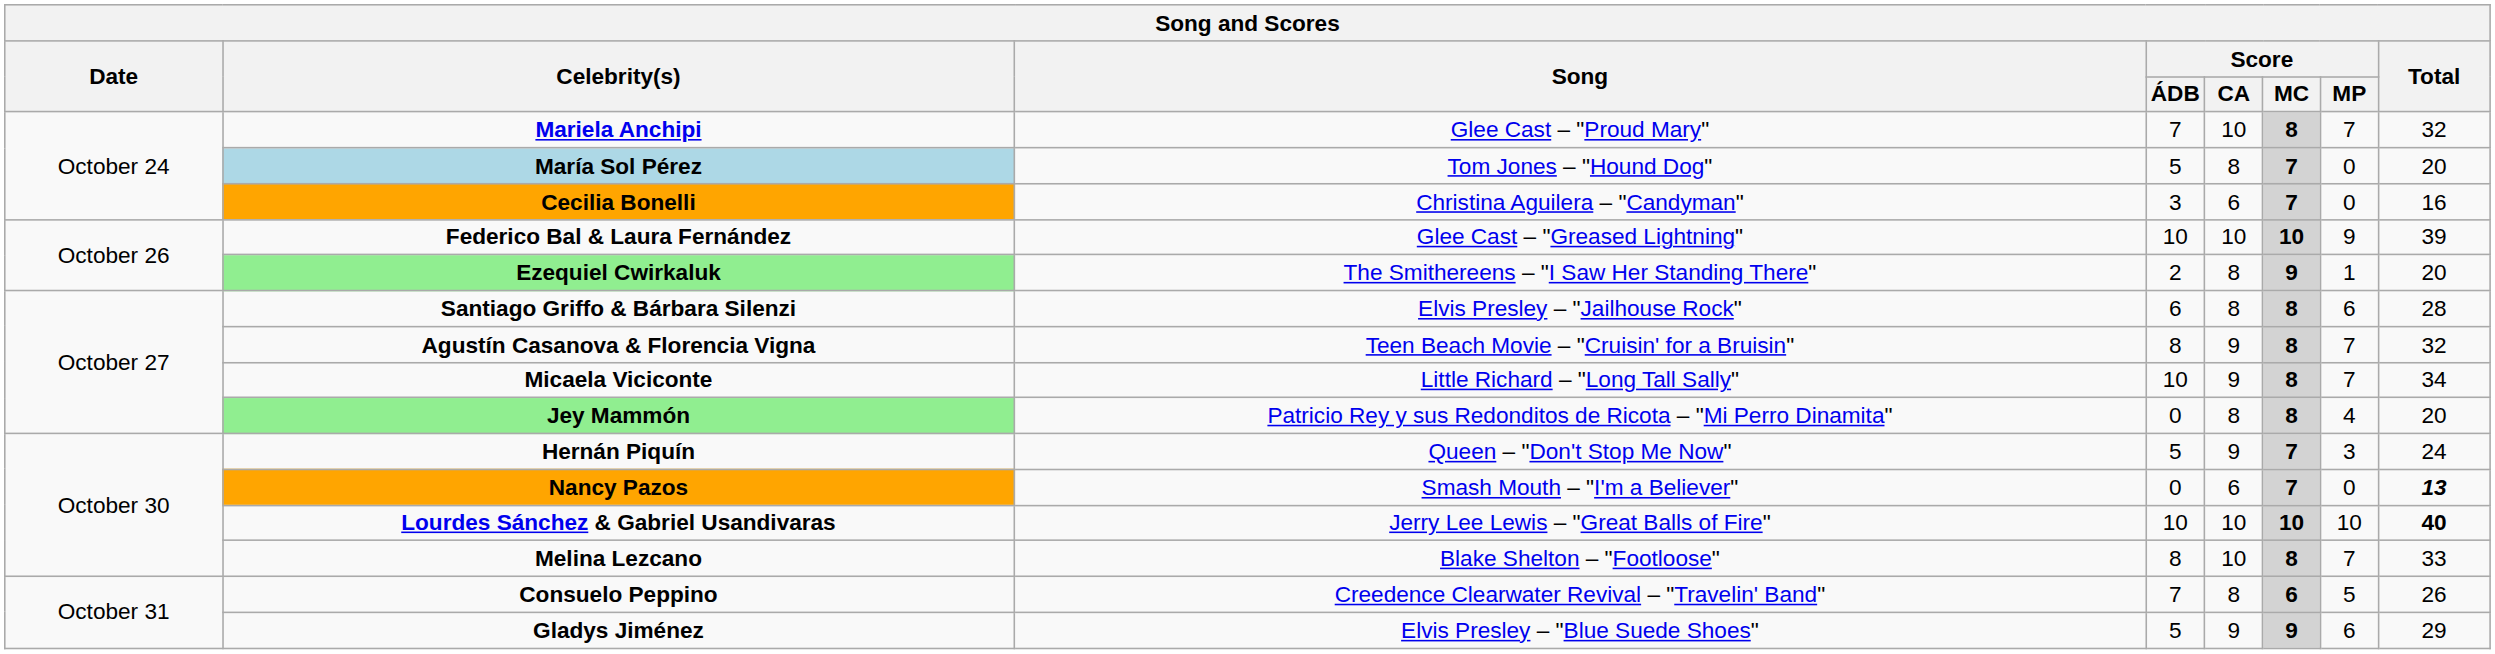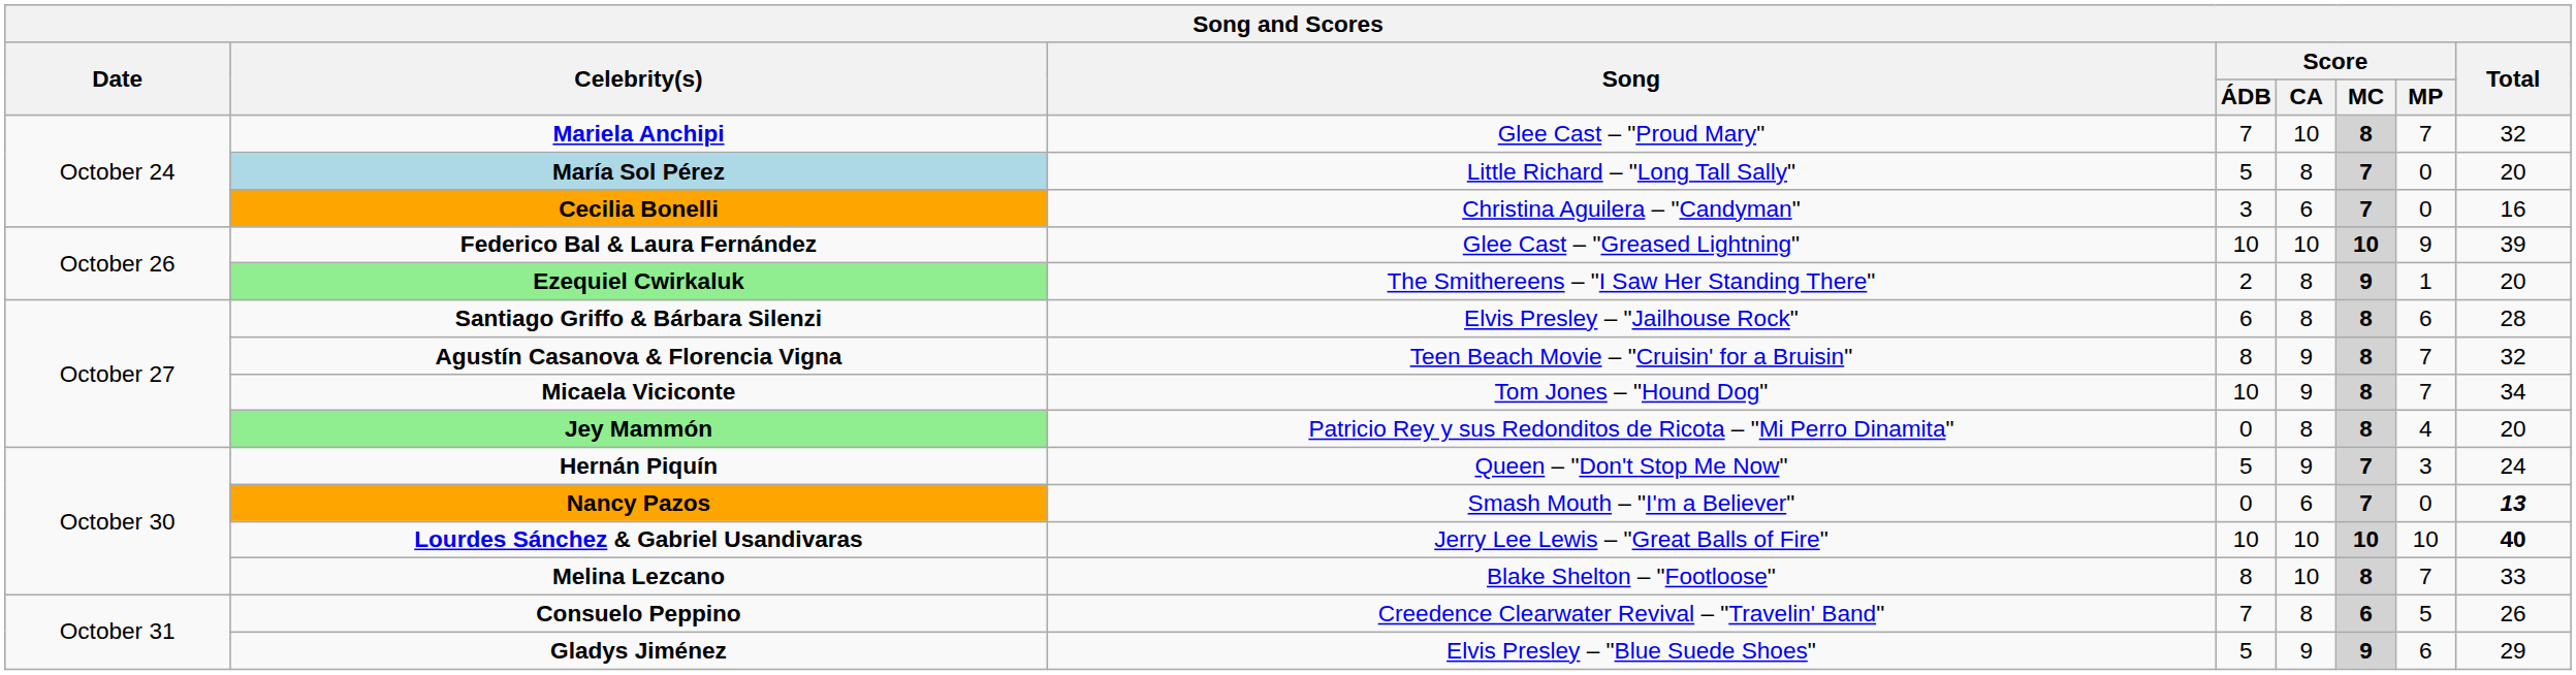María Sol Pérez | Song: Tom Jones – "Hound Dog" -> Little Richard – "Long Tall Sally"
Micaela Viciconte | Song: Little Richard – "Long Tall Sally" -> Tom Jones – "Hound Dog"
